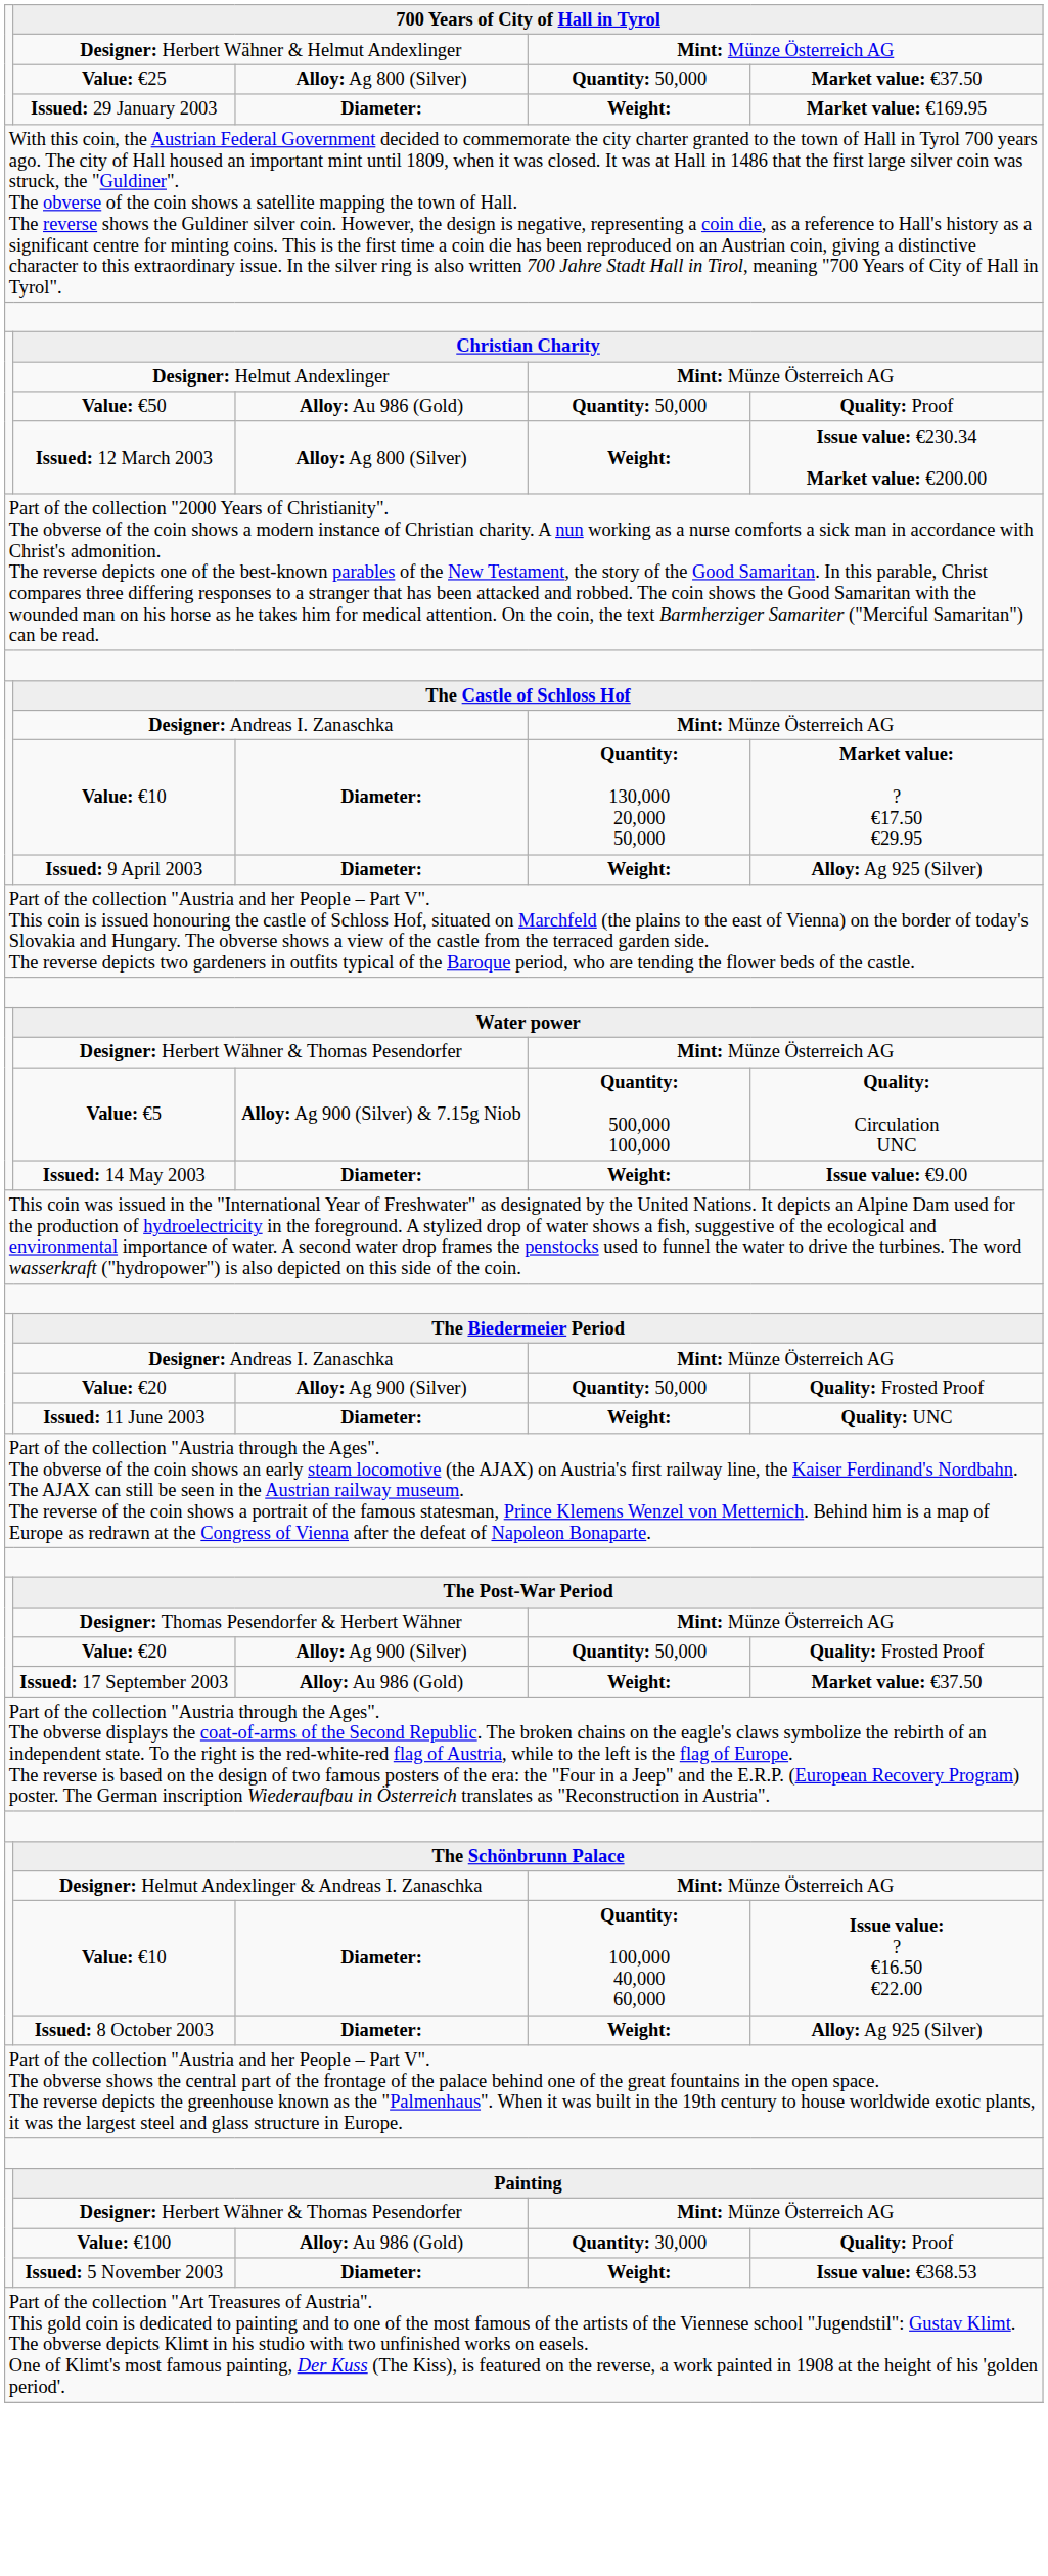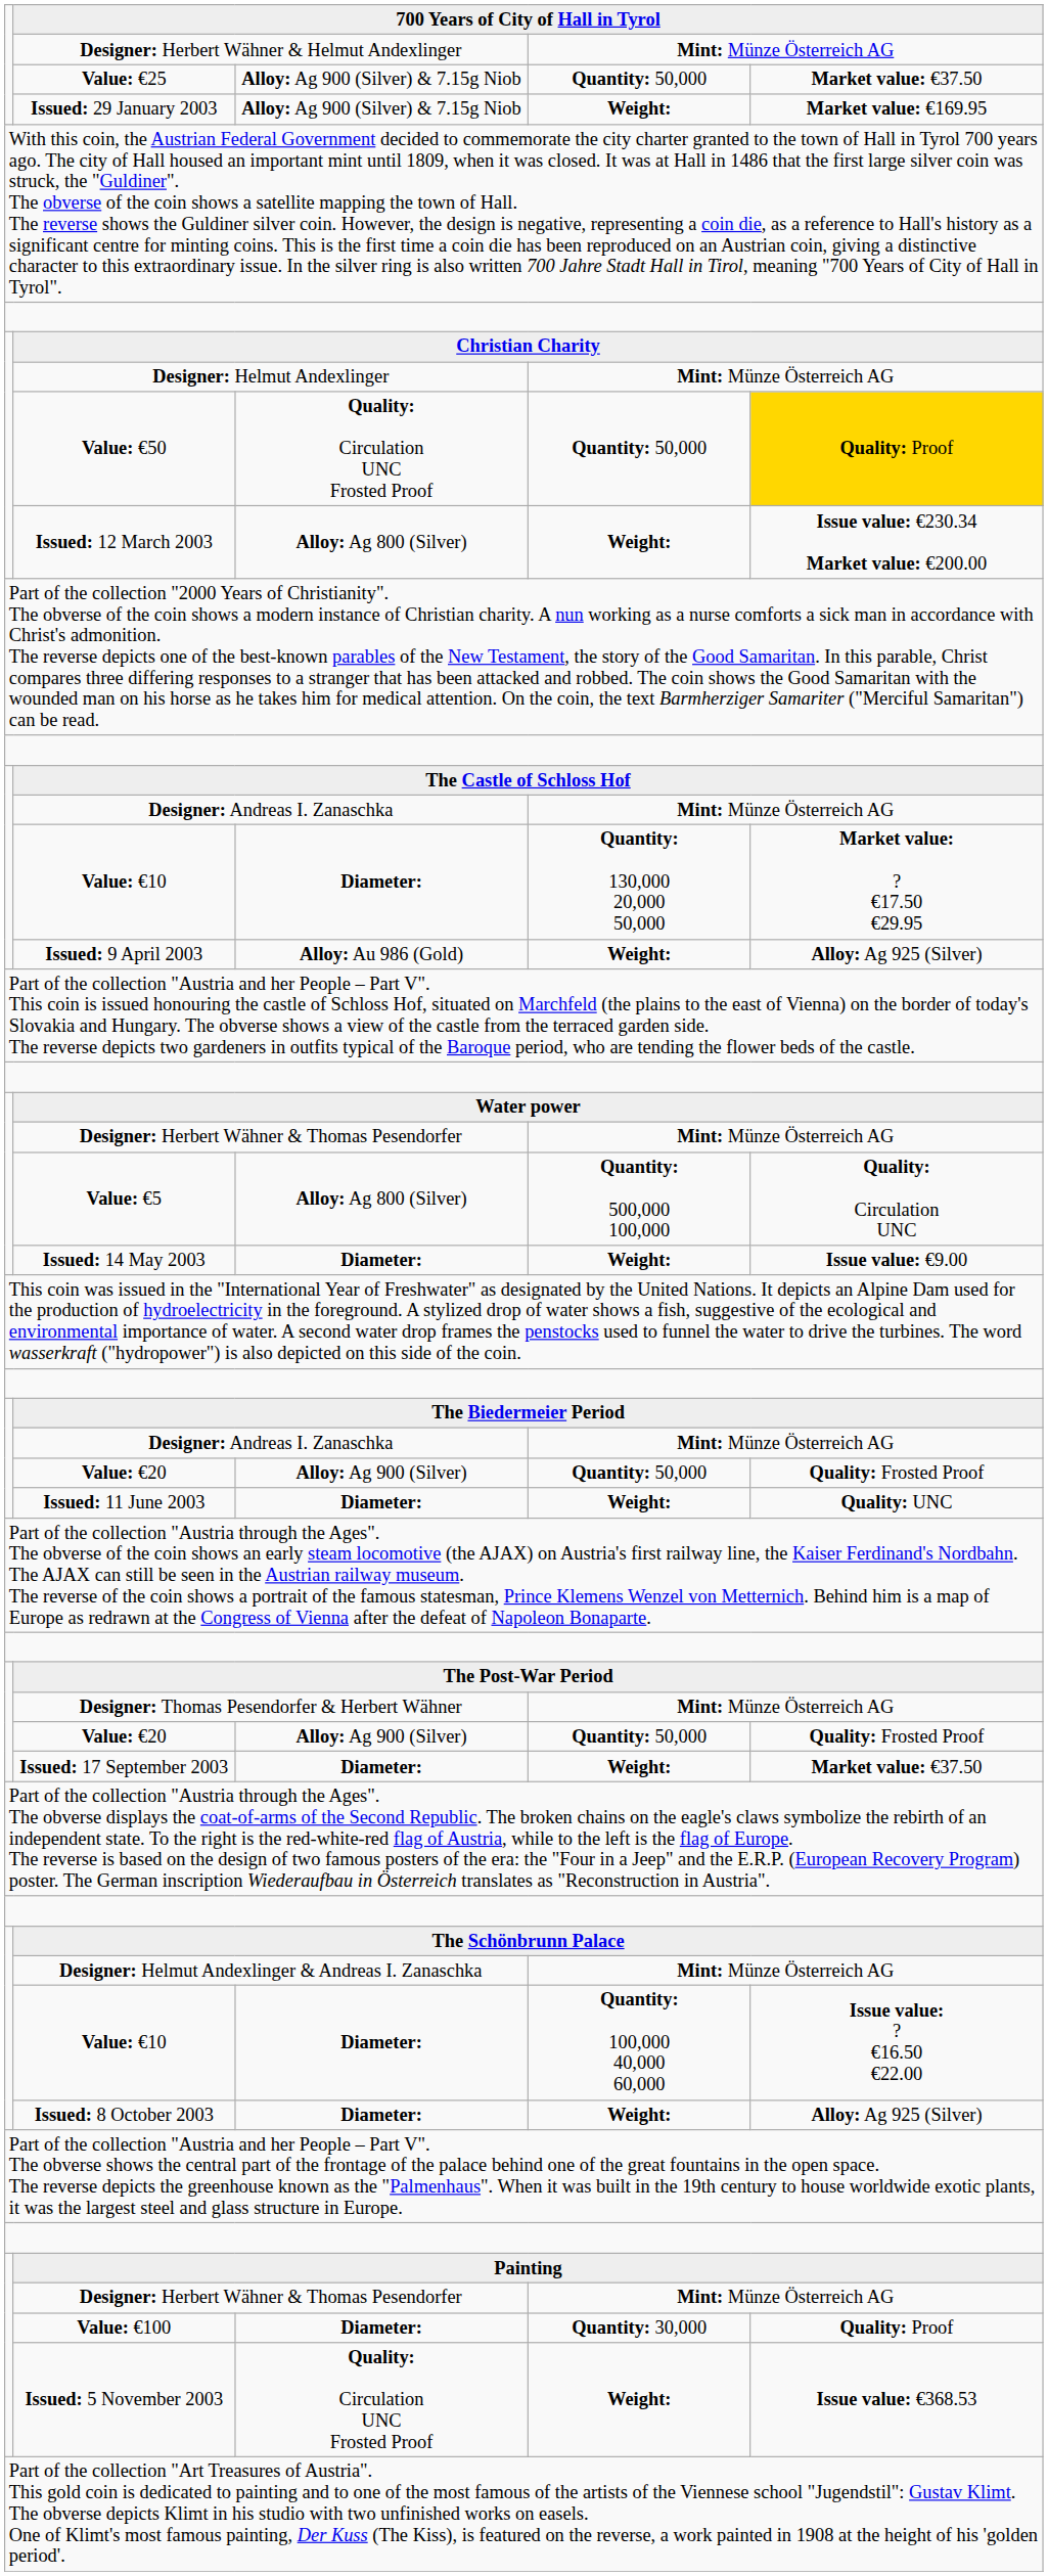Value: €25 | column 3: Alloy: Ag 800 (Silver) -> Alloy: Ag 900 (Silver) & 7.15g Niob
Issued: 29 January 2003 | column 3: Diameter: -> Alloy: Ag 900 (Silver) & 7.15g Niob
Value: €50 | column 3: Alloy: Au 986 (Gold) -> Quality: Circulation UNC Frosted Proof
Value: €50 | column 5: no background -> gold background
Issued: 9 April 2003 | column 3: Diameter: -> Alloy: Au 986 (Gold)
Value: €5 | column 3: Alloy: Ag 900 (Silver) & 7.15g Niob -> Alloy: Ag 800 (Silver)
Issued: 17 September 2003 | column 3: Alloy: Au 986 (Gold) -> Diameter:
Value: €100 | column 3: Alloy: Au 986 (Gold) -> Diameter:
Issued: 5 November 2003 | column 3: Diameter: -> Quality: Circulation UNC Frosted Proof
